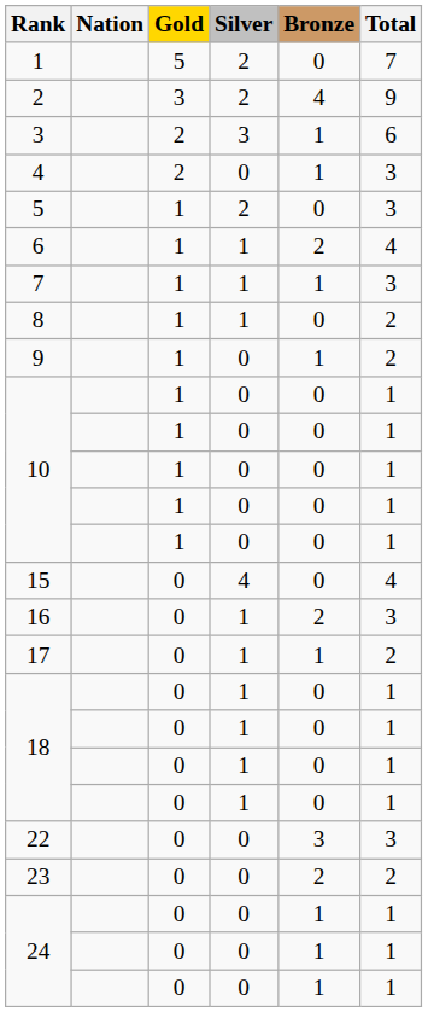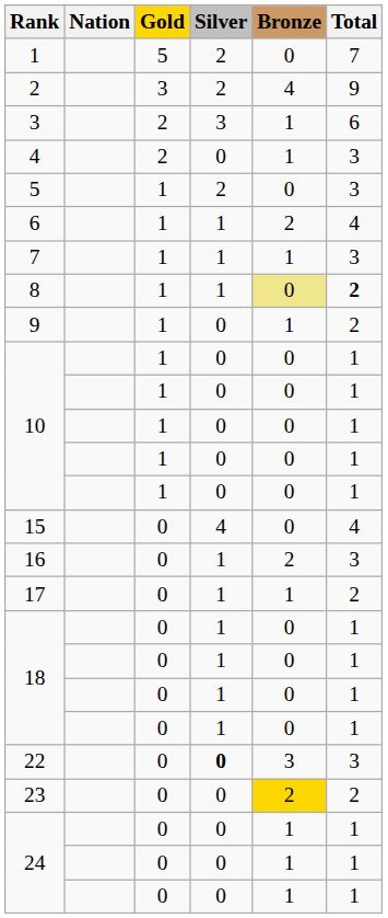8 | Bronze: no background -> khaki background
8 | Total: normal -> bold
22 | Silver: normal -> bold
23 | Bronze: no background -> gold background
